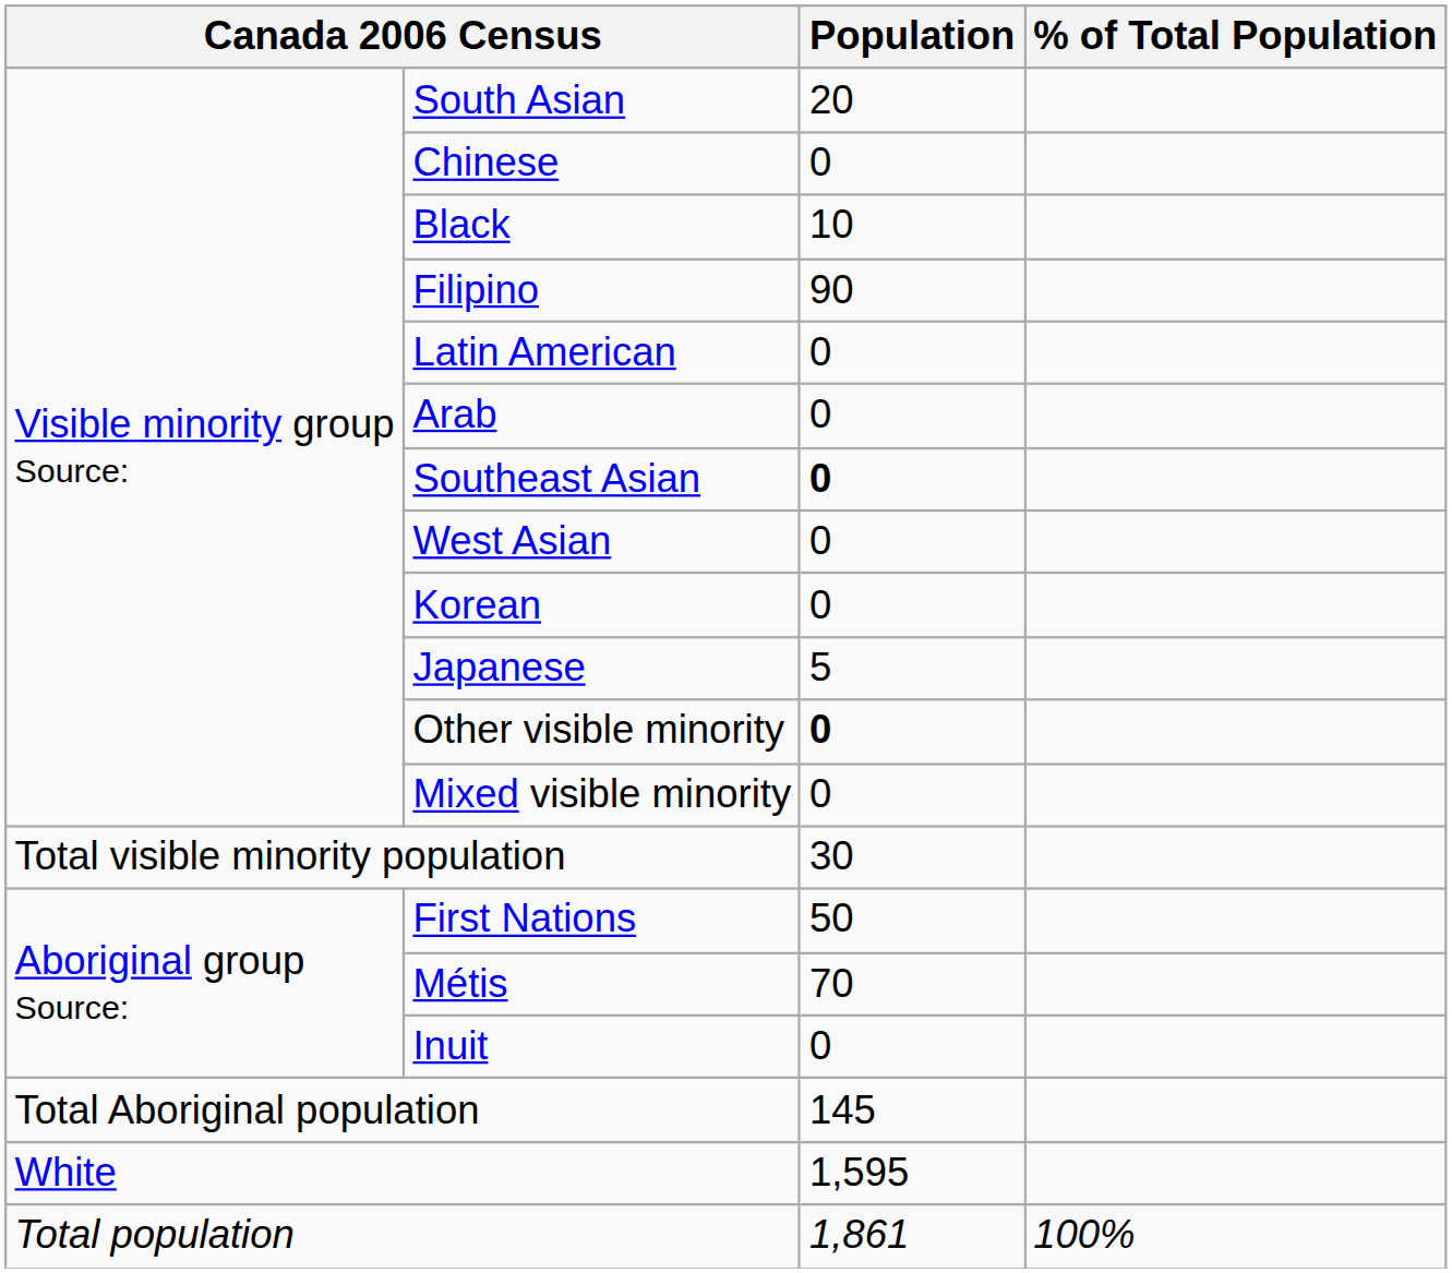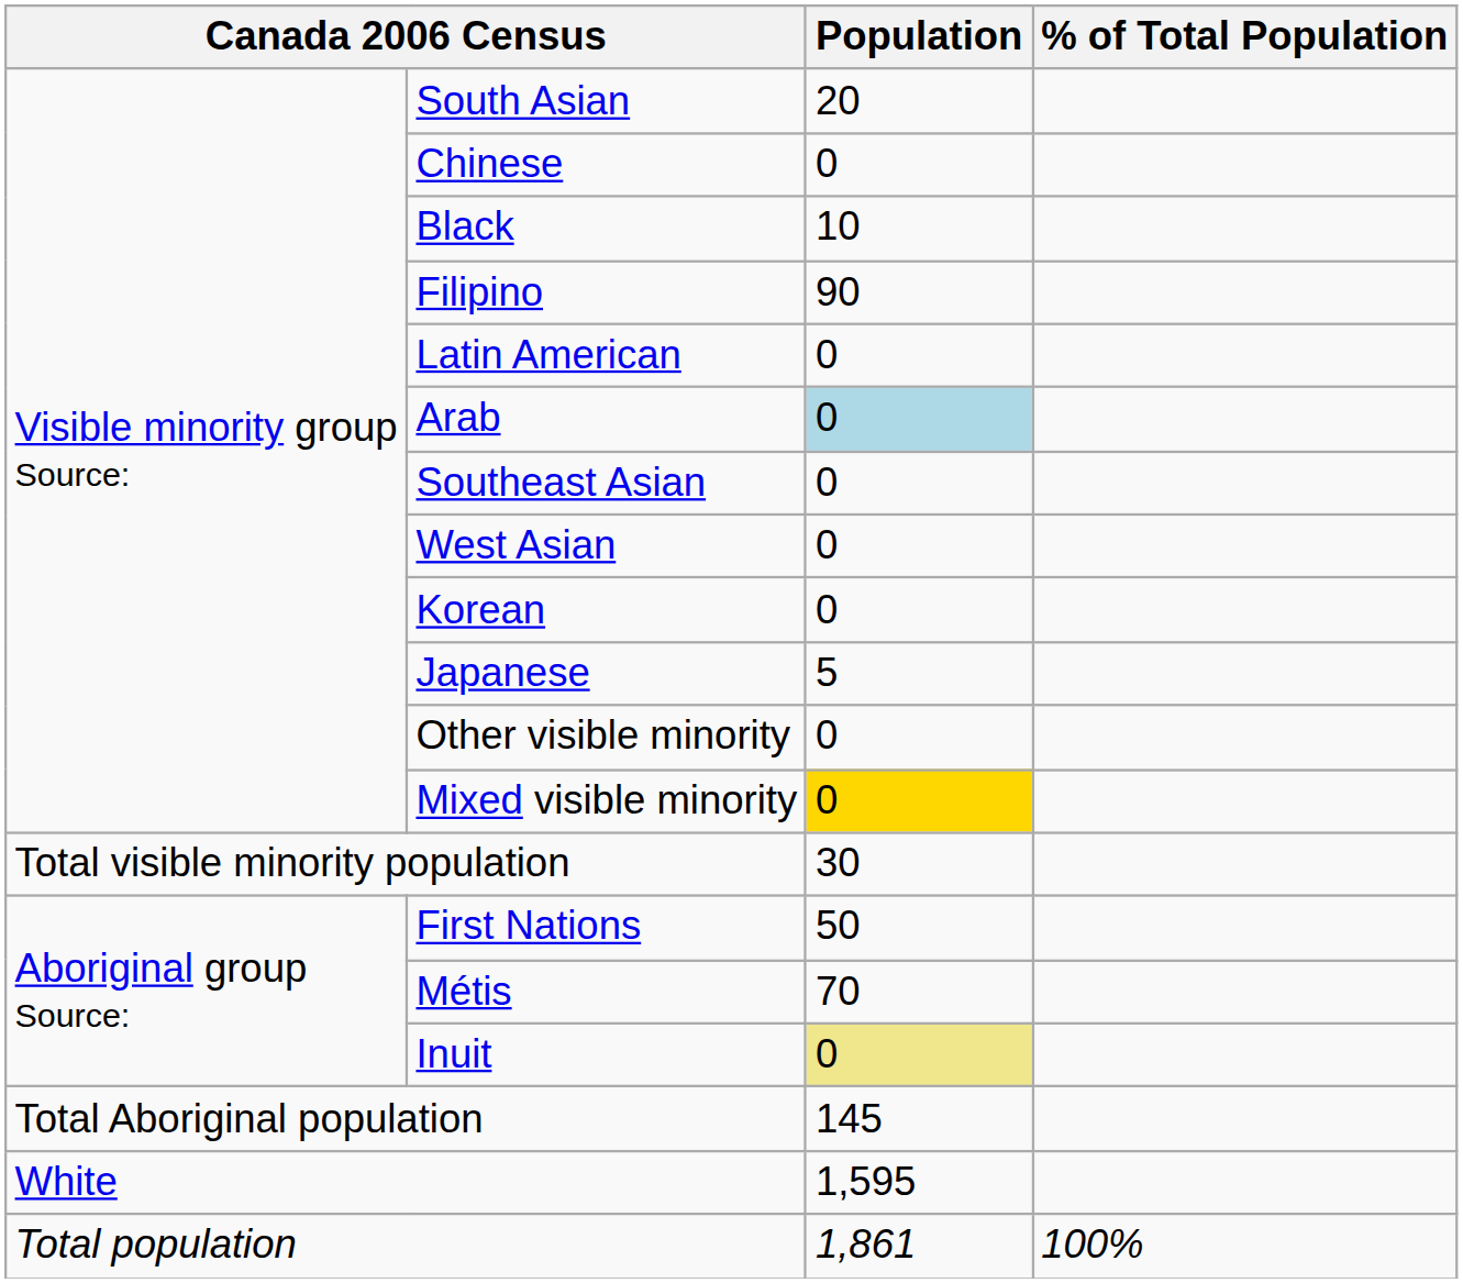Arab | Population: no background -> lightblue background
Southeast Asian | Population: bold -> normal
Other visible minority | Population: bold -> normal
Mixed visible minority | Population: no background -> gold background
Inuit | Population: no background -> khaki background
